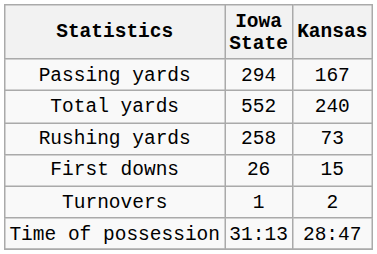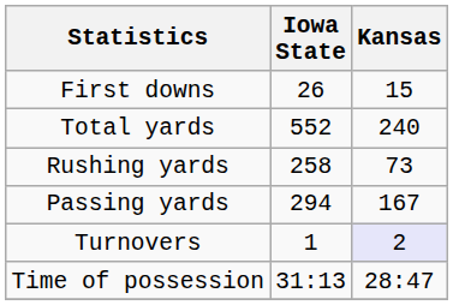rows swapped: First downs <-> Passing yards
Turnovers | Kansas: no background -> lavender background
